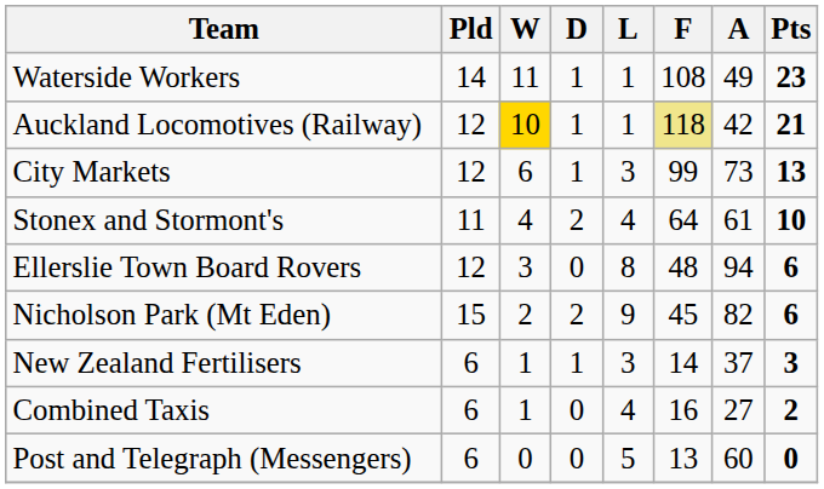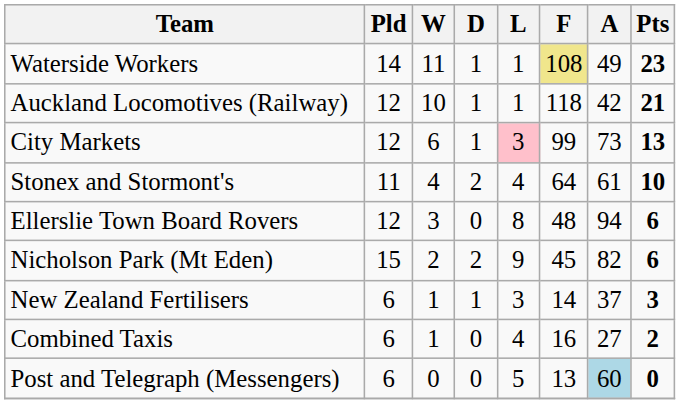Waterside Workers | F: no background -> khaki background
Auckland Locomotives (Railway) | W: gold background -> no background
Auckland Locomotives (Railway) | F: khaki background -> no background
City Markets | L: no background -> pink background
Post and Telegraph (Messengers) | A: no background -> lightblue background
